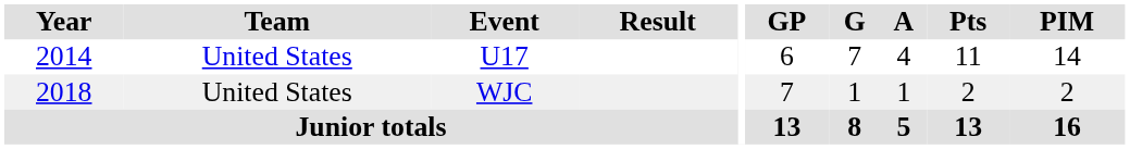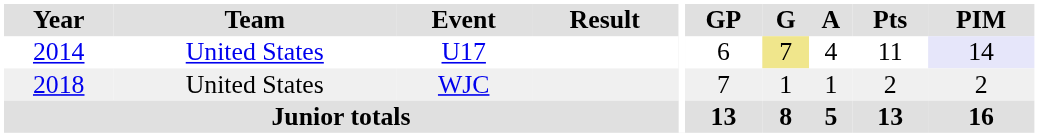U17 | G: no background -> khaki background
U17 | PIM: no background -> lavender background
